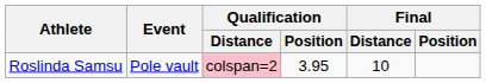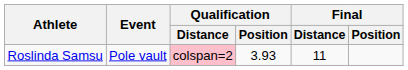Roslinda Samsu | Qualification / Position: 3.95 -> 3.93
Roslinda Samsu | Final / Distance: 10 -> 11
